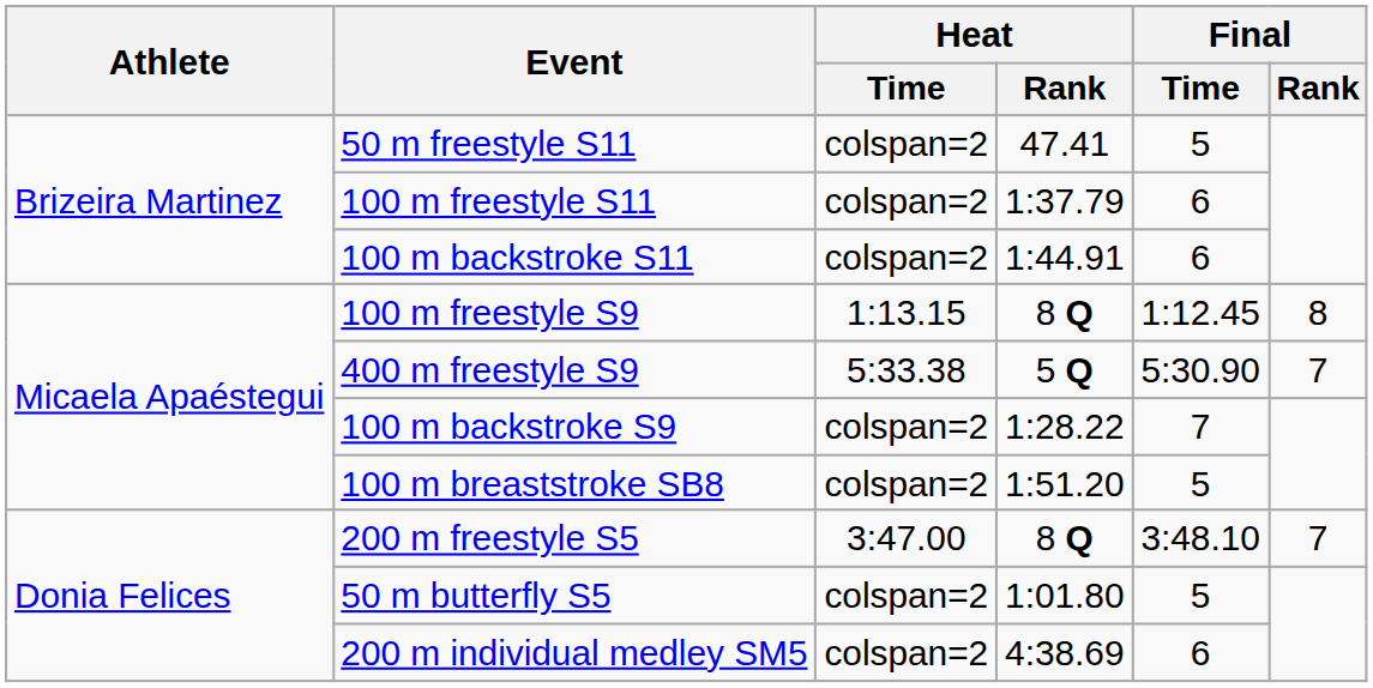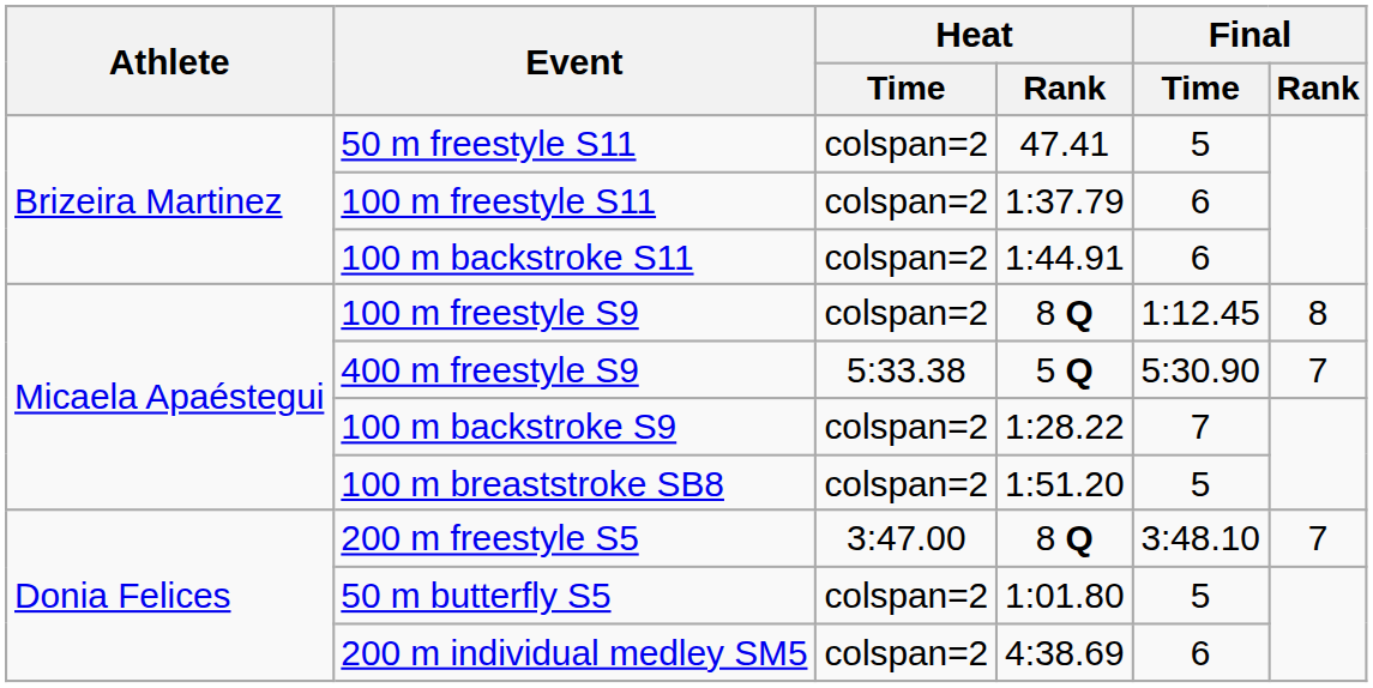100 m freestyle S9 | Heat / Time: 1:13.15 -> colspan=2
